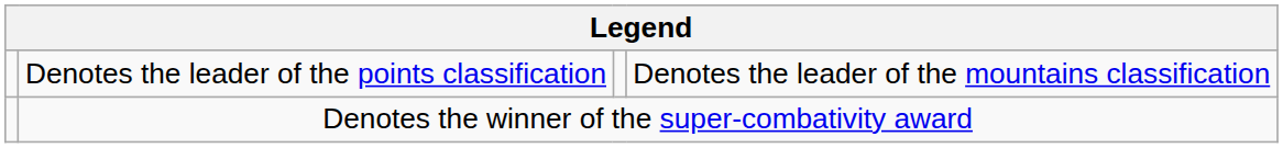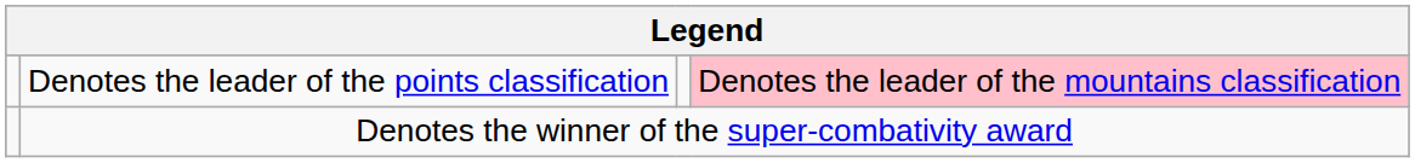Denotes the leader of the points classification | column 4: no background -> pink background
